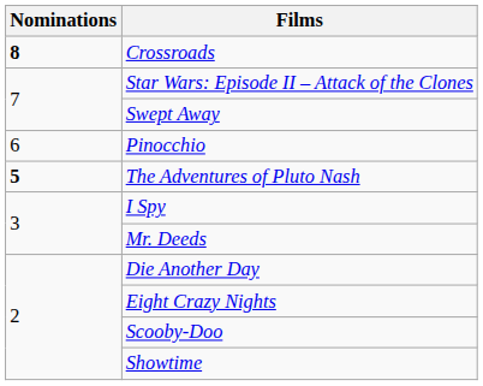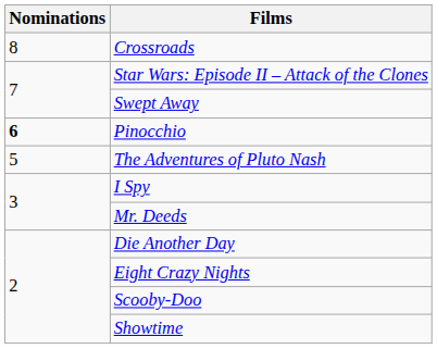Crossroads | Nominations: bold -> normal
Pinocchio | Nominations: normal -> bold
The Adventures of Pluto Nash | Nominations: bold -> normal
